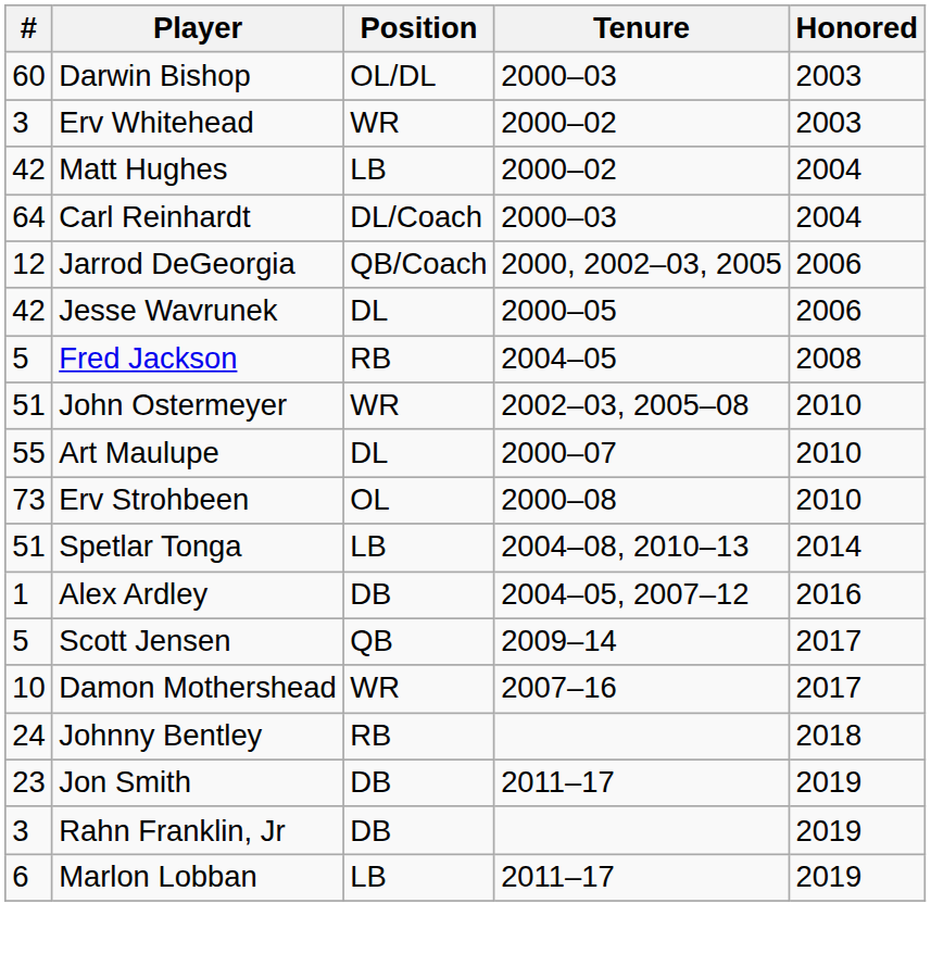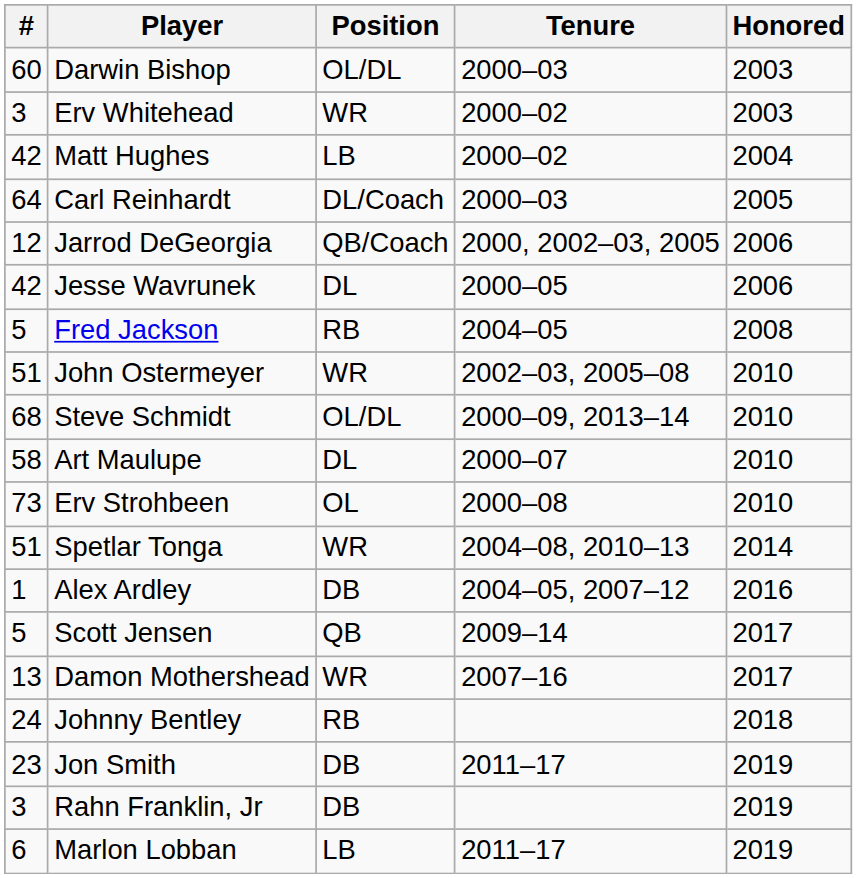Carl Reinhardt | Honored: 2004 -> 2005
+ row: 68 | Steve Schmidt | OL/DL | 2000–09, 2013–14 | 2010
Art Maulupe | #: 55 -> 58
Spetlar Tonga | Position: LB -> WR
Damon Mothershead | #: 10 -> 13
